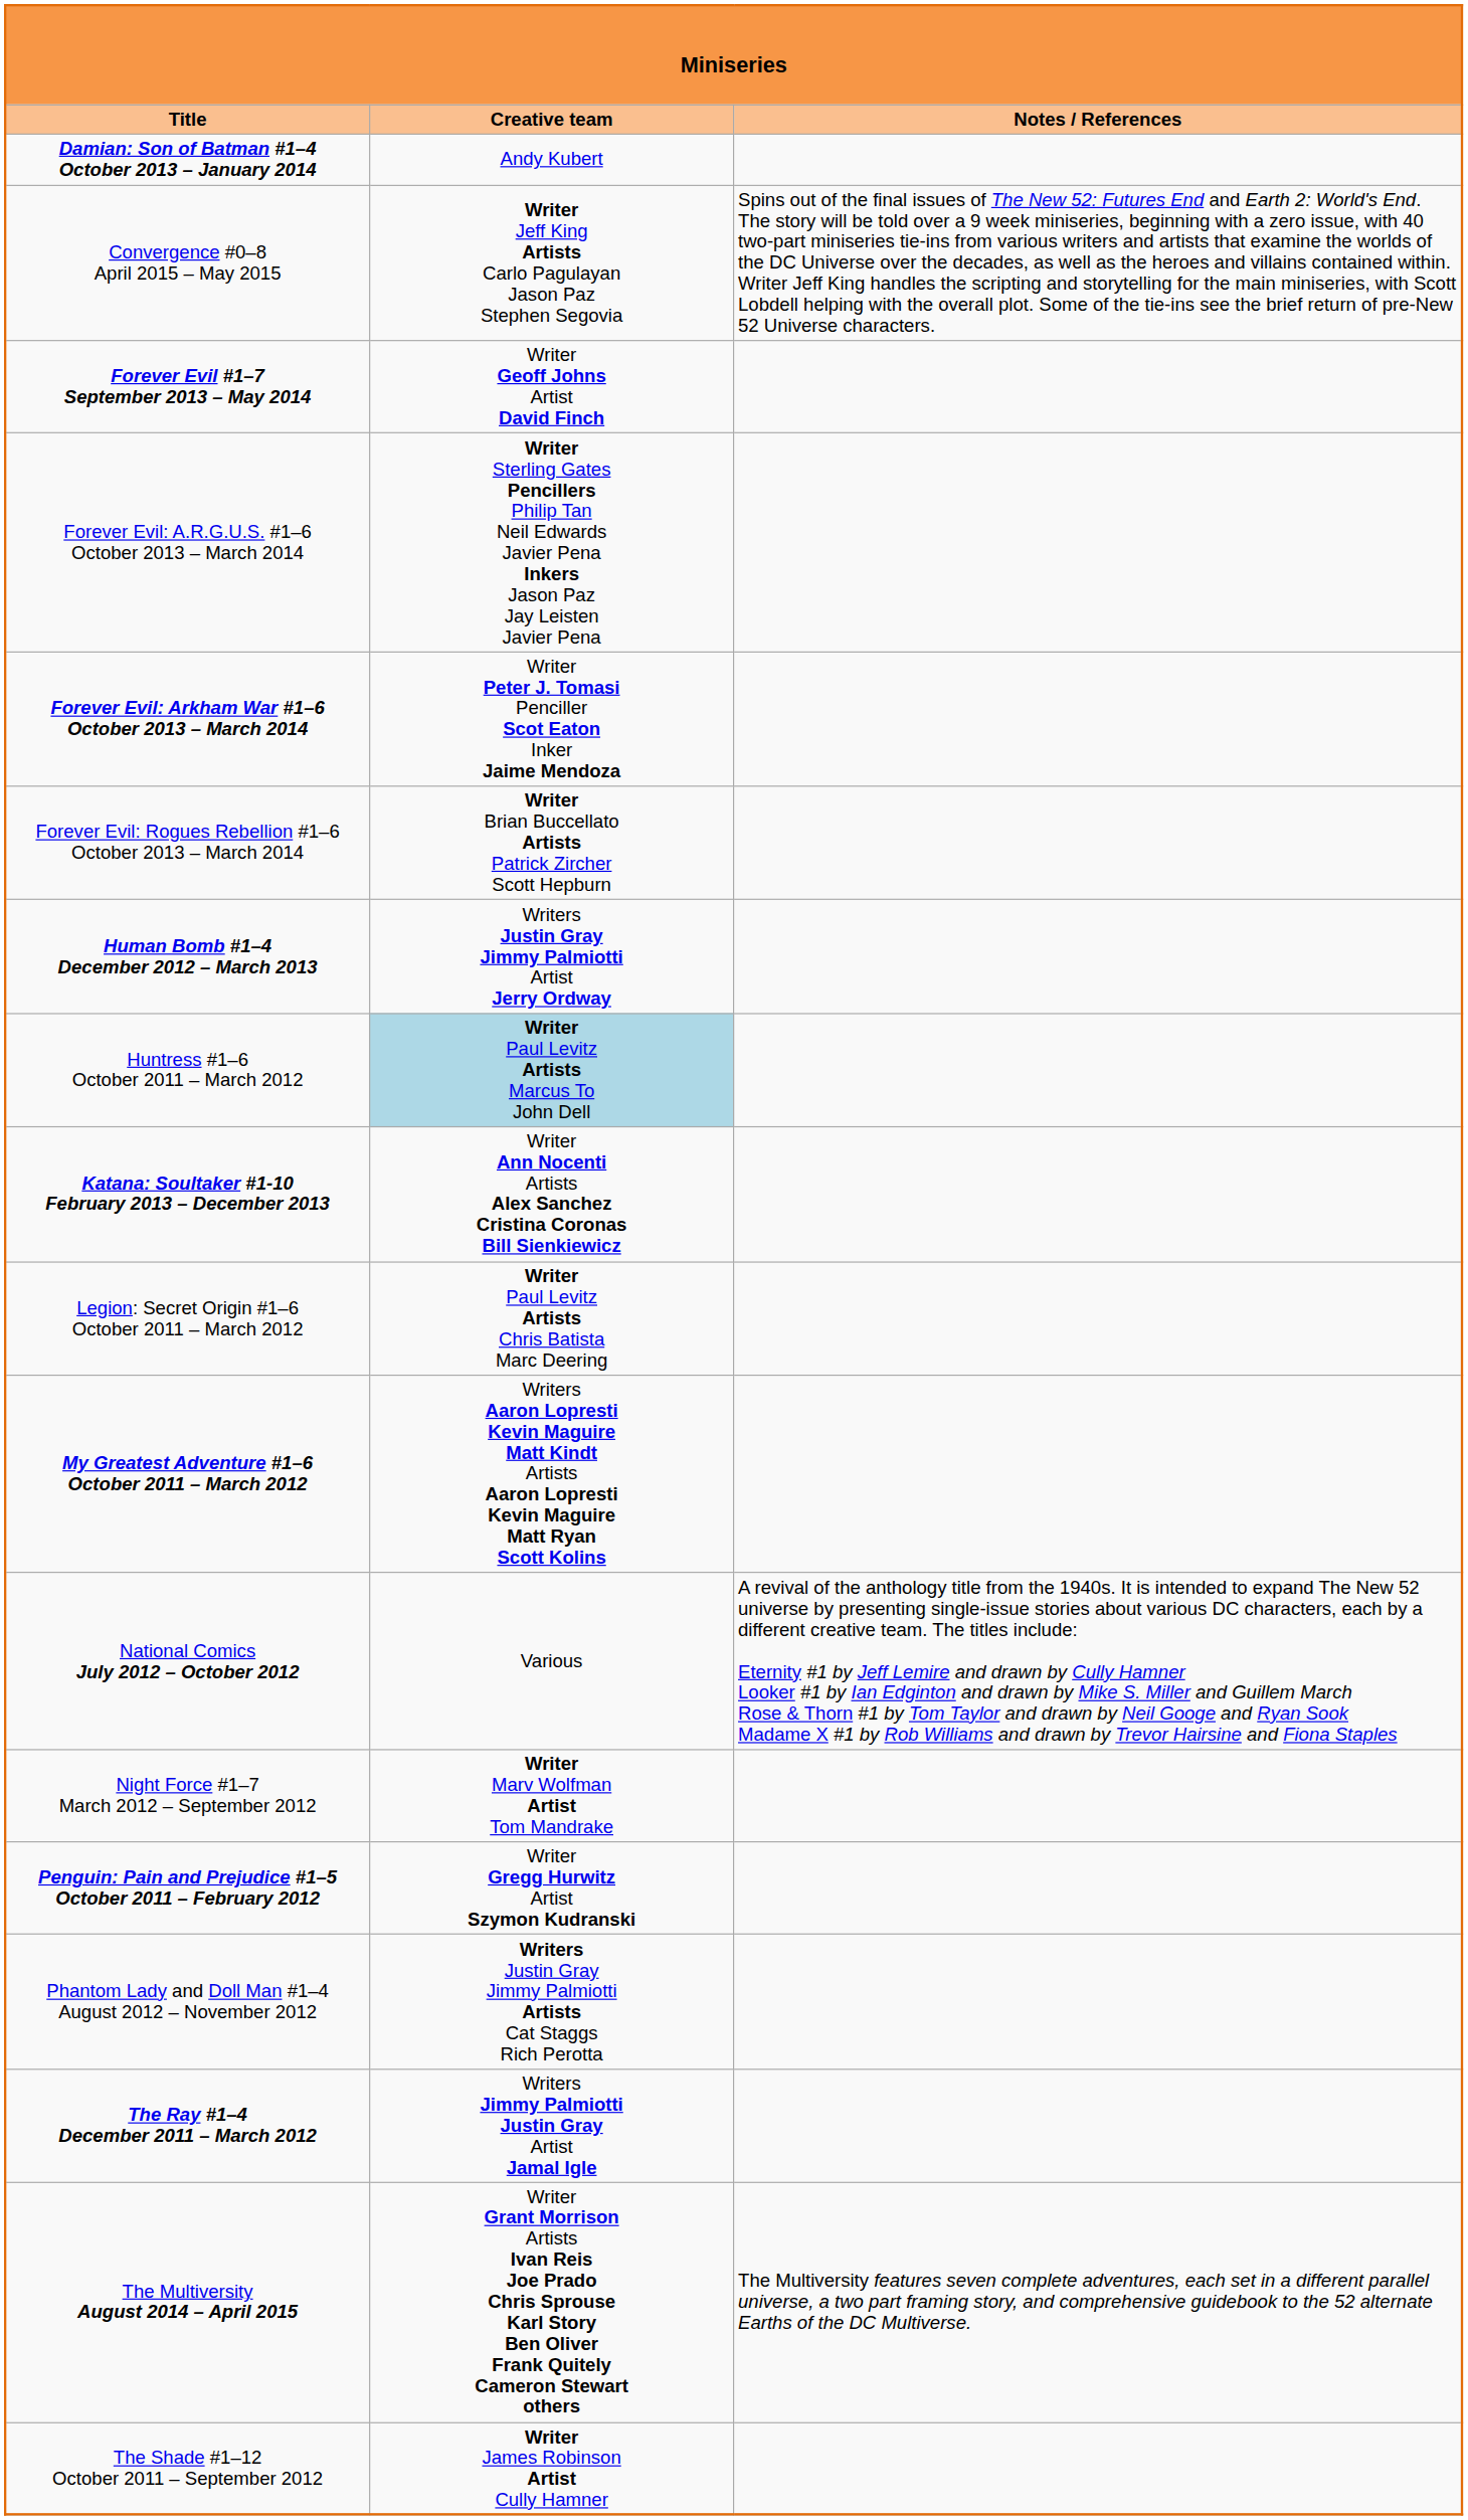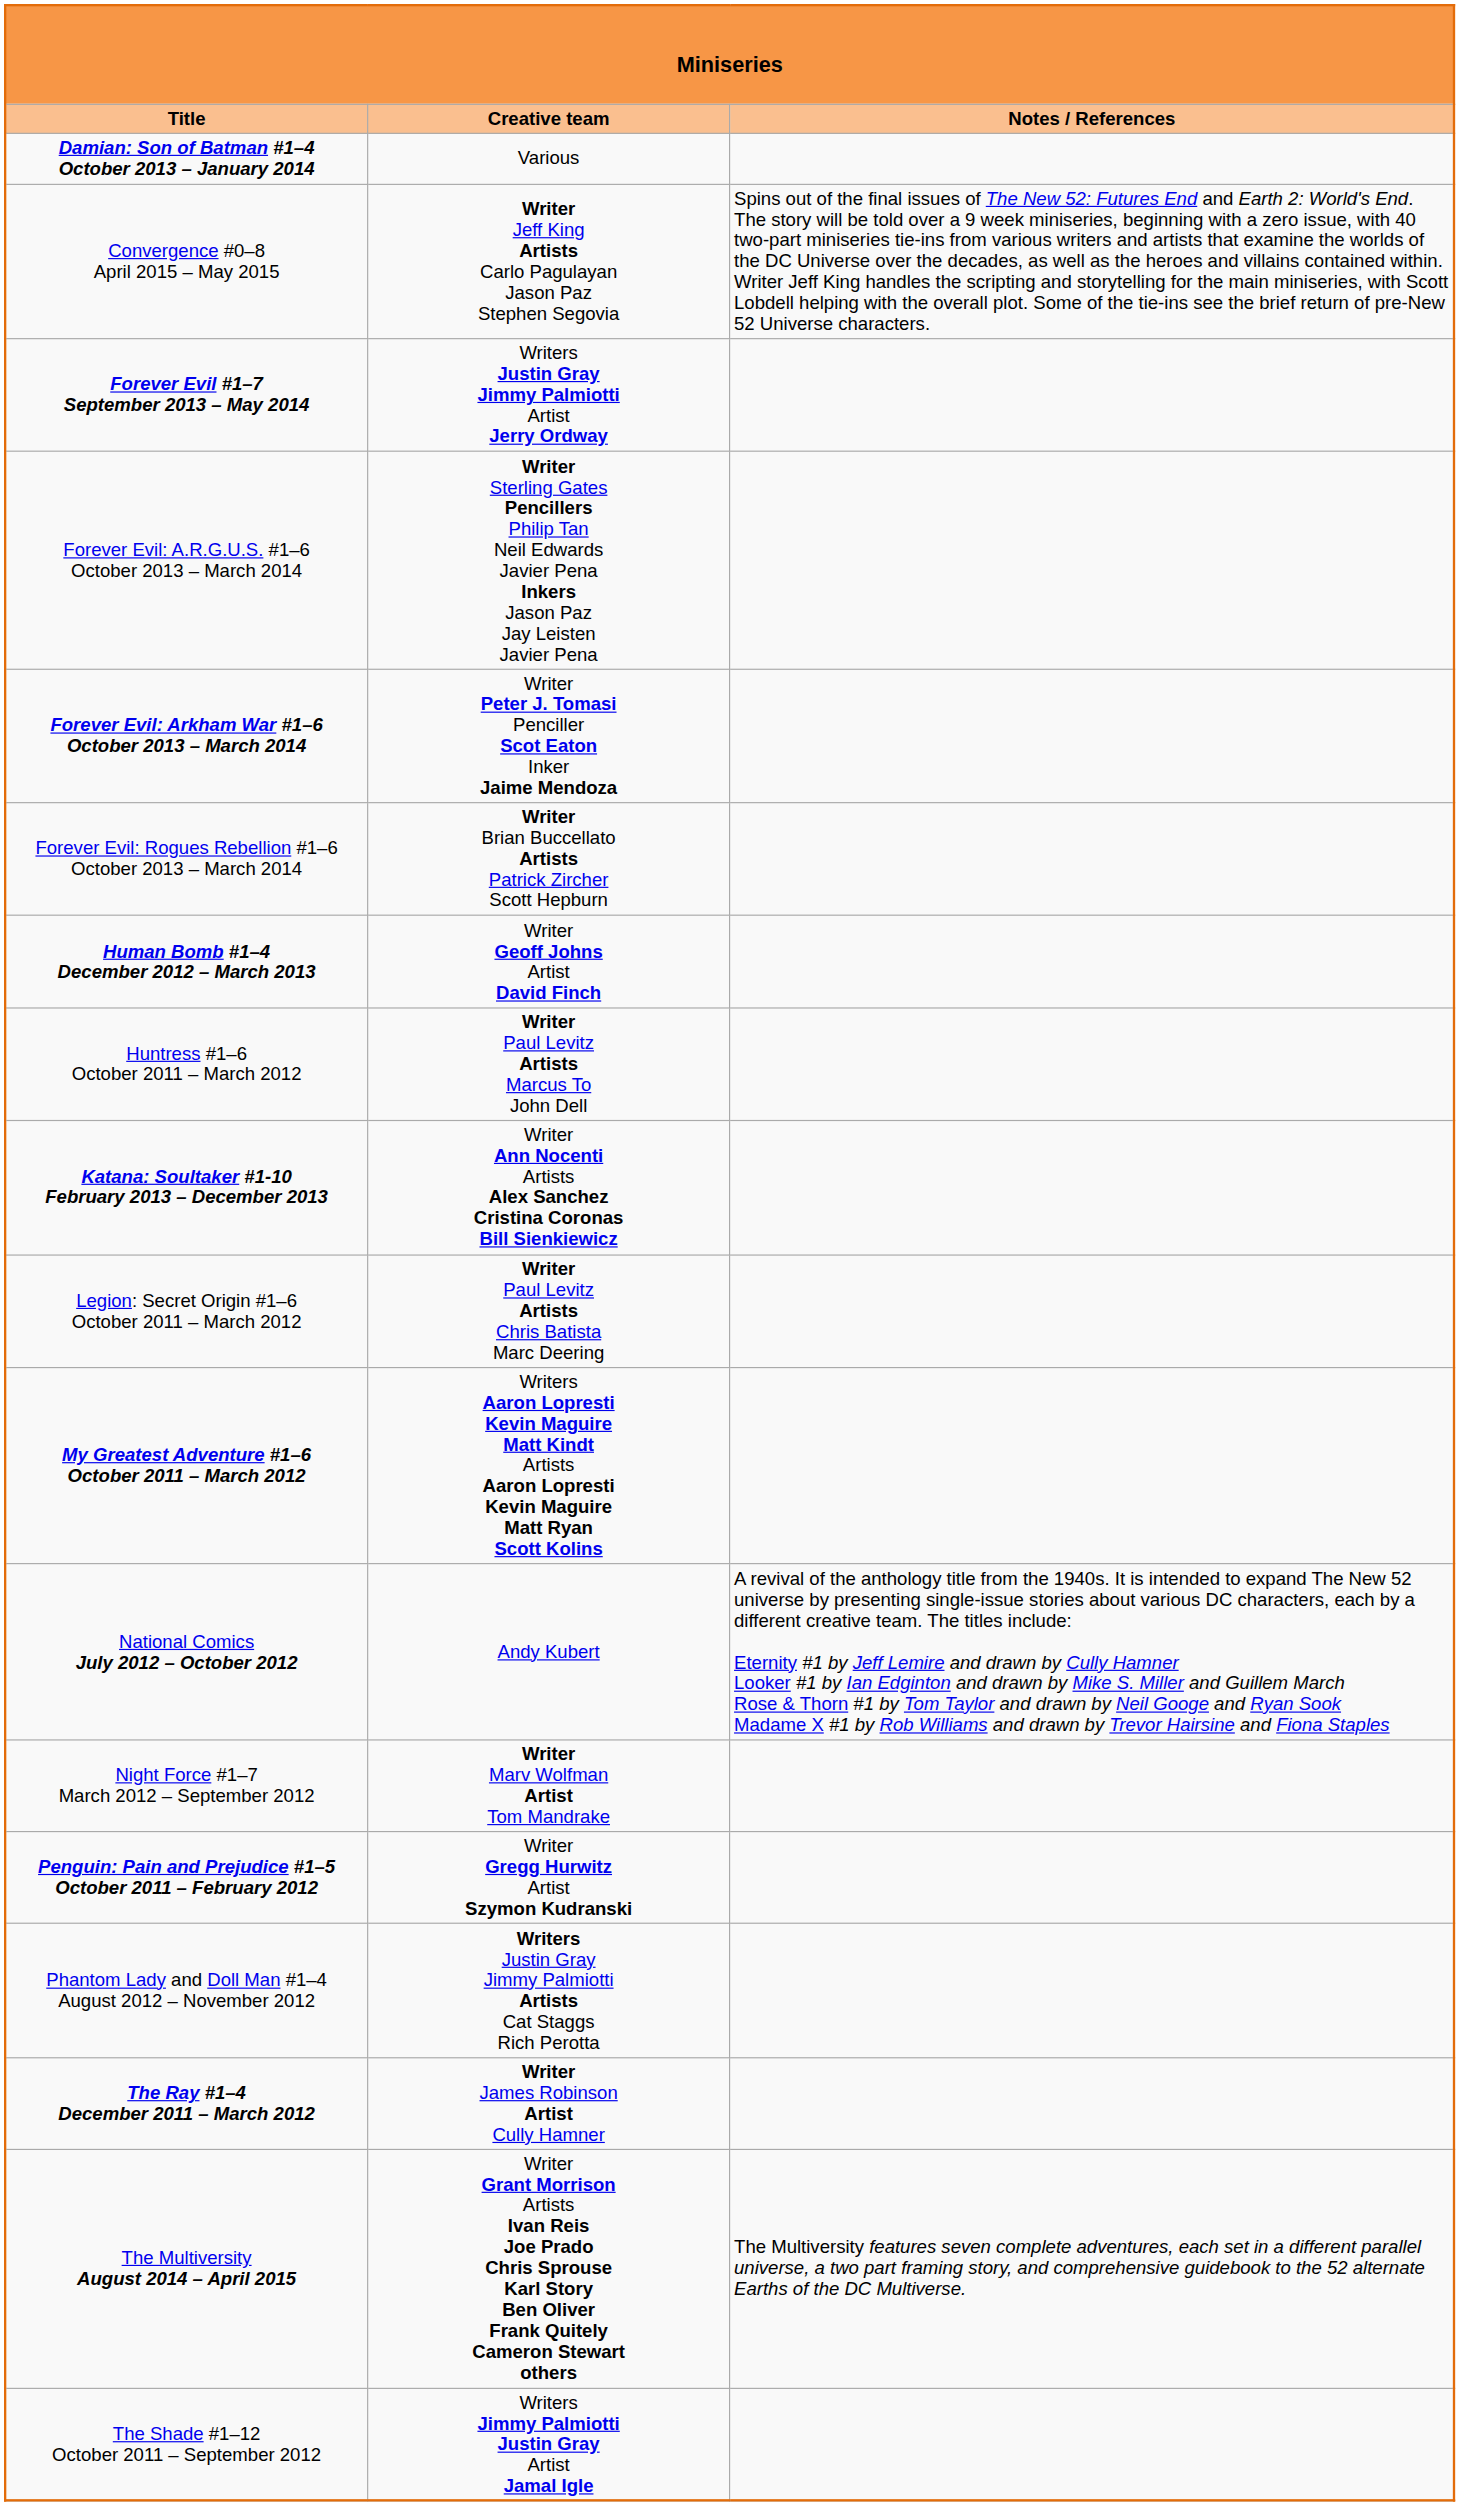Damian: Son of Batman #1–4 October 2013 – January 2014 | Creative team: Andy Kubert -> Various
Forever Evil #1–7 September 2013 – May 2014 | Creative team: Writer Geoff Johns Artist David Finch -> Writers Justin Gray Jimmy Palmiotti Artist Jerry Ordway
Human Bomb #1–4 December 2012 – March 2013 | Creative team: Writers Justin Gray Jimmy Palmiotti Artist Jerry Ordway -> Writer Geoff Johns Artist David Finch
Huntress #1–6 October 2011 – March 2012 | Creative team: lightblue background -> no background
National Comics July 2012 – October 2012 | Creative team: Various -> Andy Kubert
The Ray #1–4 December 2011 – March 2012 | Creative team: Writers Jimmy Palmiotti Justin Gray Artist Jamal Igle -> Writer James Robinson Artist Cully Hamner
The Shade #1–12 October 2011 – September 2012 | Creative team: Writer James Robinson Artist Cully Hamner -> Writers Jimmy Palmiotti Justin Gray Artist Jamal Igle
